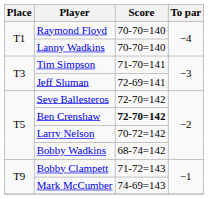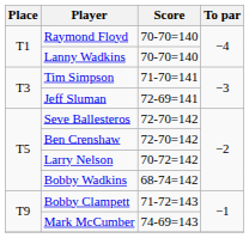Ben Crenshaw | Score: bold -> normal
